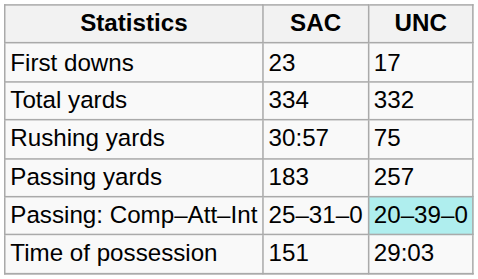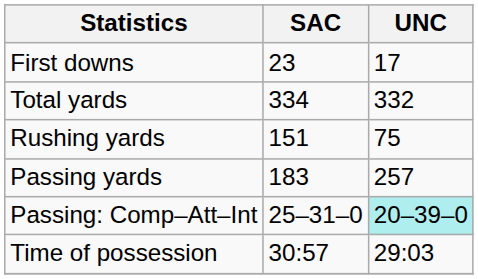Rushing yards | SAC: 30:57 -> 151
Time of possession | SAC: 151 -> 30:57
